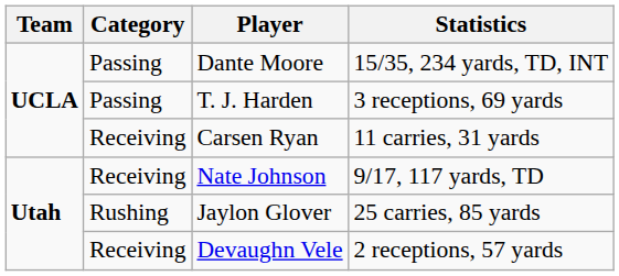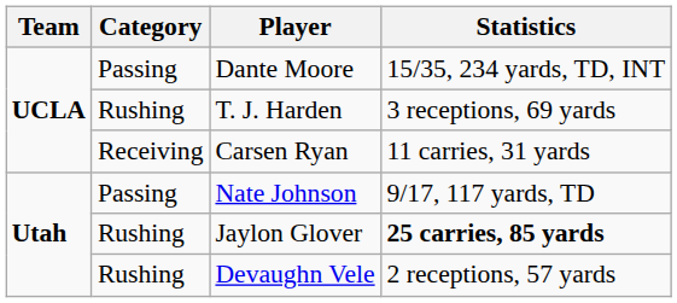T. J. Harden | Category: Passing -> Rushing
Nate Johnson | Category: Receiving -> Passing
Jaylon Glover | Statistics: normal -> bold
Devaughn Vele | Category: Receiving -> Rushing
